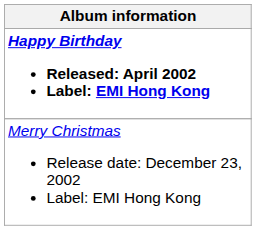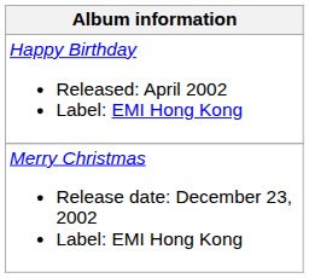row 2 | column 1: bold -> normal
